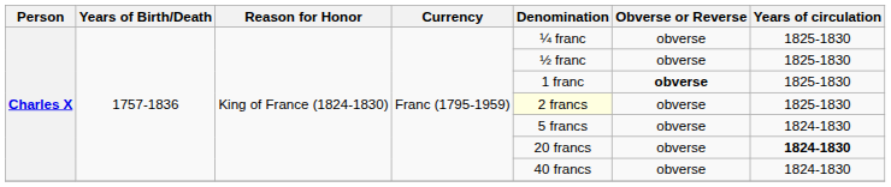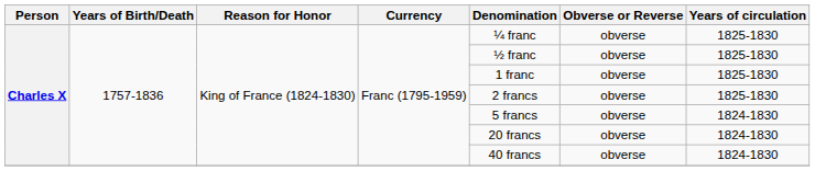row 4 | Obverse or Reverse: bold -> normal
row 5 | Denomination: lightyellow background -> no background
row 7 | Years of circulation: bold -> normal
